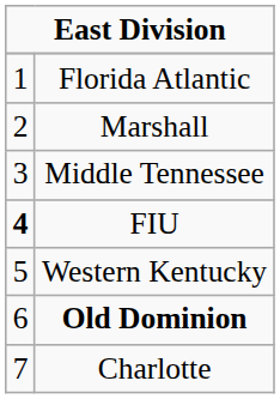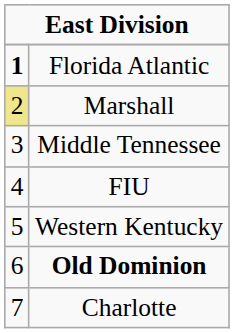Florida Atlantic | column 1: normal -> bold
Marshall | column 1: no background -> khaki background
FIU | column 1: bold -> normal
